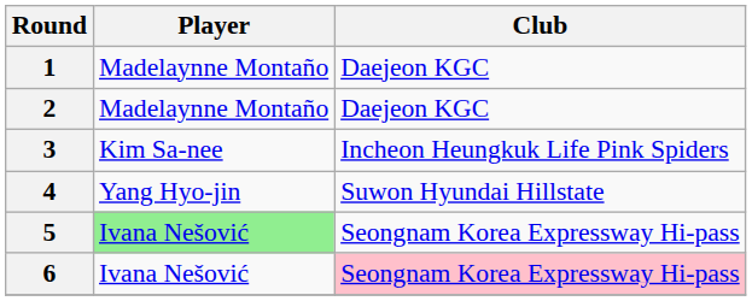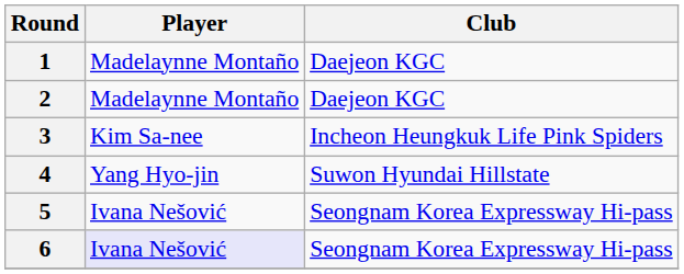5 | Player: lightgreen background -> no background
6 | Player: no background -> lavender background
6 | Club: pink background -> no background
